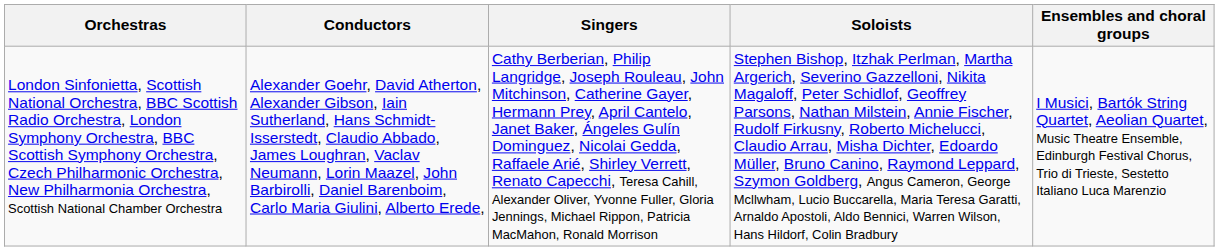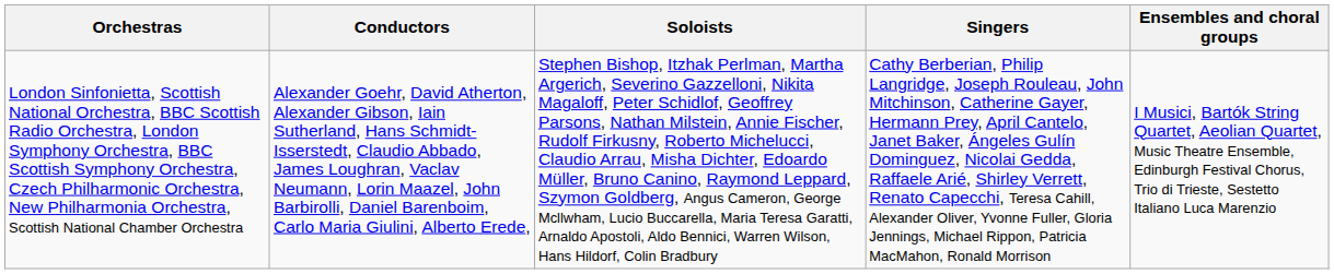columns swapped: Soloists <-> Singers
